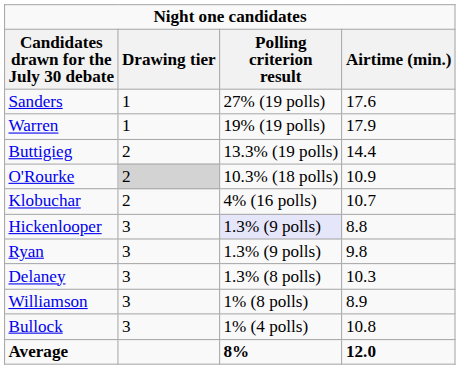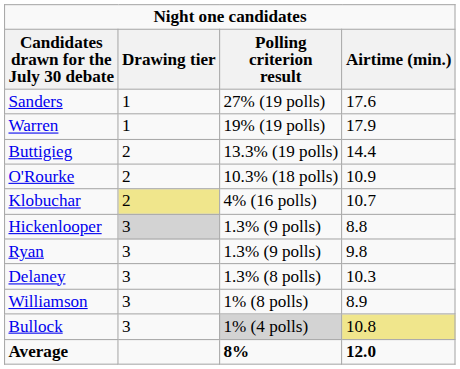O'Rourke | Drawing tier: lightgrey background -> no background
Klobuchar | Drawing tier: no background -> khaki background
Hickenlooper | Drawing tier: no background -> lightgrey background
Hickenlooper | Polling criterion result: lavender background -> no background
Bullock | Polling criterion result: no background -> lightgrey background
Bullock | Airtime (min.): no background -> khaki background
